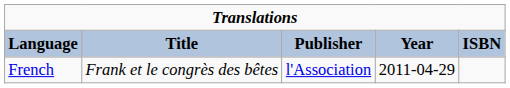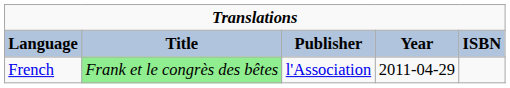French | Title: no background -> lightgreen background
